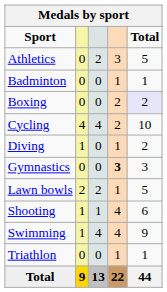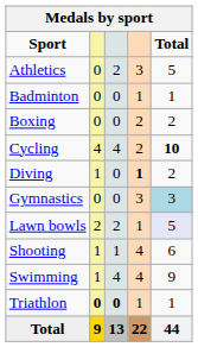Boxing | Total: lavender background -> no background
Cycling | Total: normal -> bold
Diving | column 4: normal -> bold
Gymnastics | column 4: bold -> normal
Gymnastics | Total: no background -> lightblue background
Lawn bowls | Total: no background -> lavender background
Triathlon | column 2: normal -> bold
Triathlon | column 3: normal -> bold
